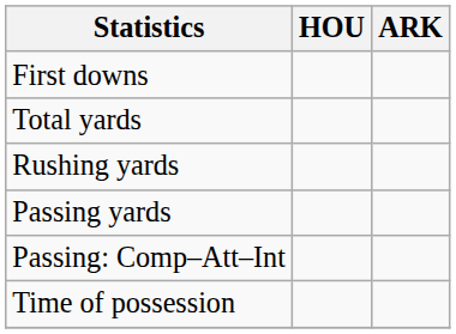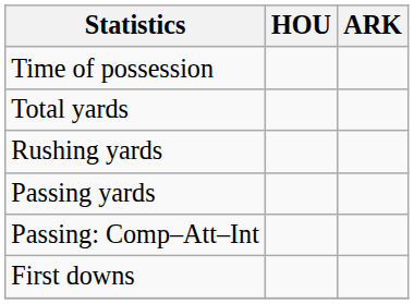rows swapped: First downs <-> Time of possession
